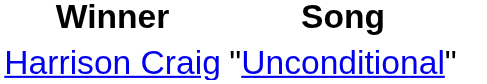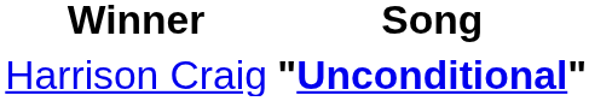Harrison Craig | Song: normal -> bold
